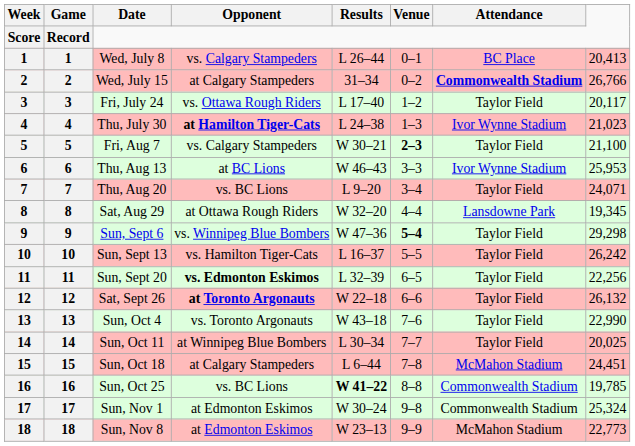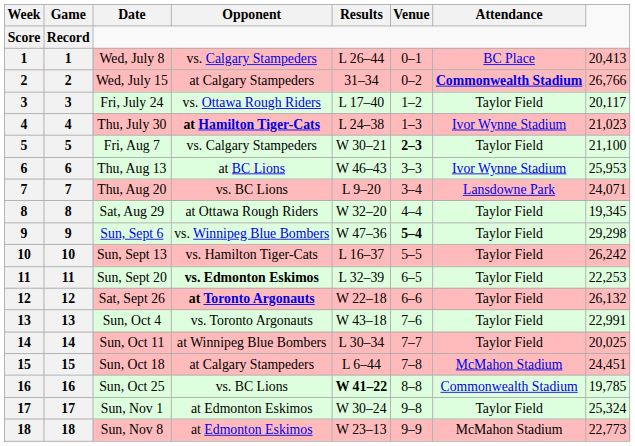Thu, Aug 20 | Attendance: Taylor Field -> Lansdowne Park
Sat, Aug 29 | Attendance: Lansdowne Park -> Taylor Field
Sun, Sept 20 | column 8: 22,256 -> 22,253
Sun, Oct 4 | column 8: 22,990 -> 22,991
Sun, Nov 1 | Attendance: Commonwealth Stadium -> Taylor Field
